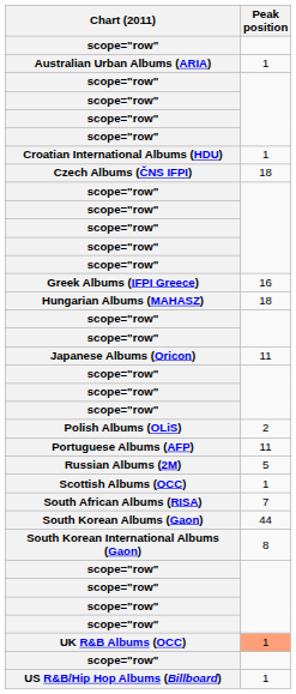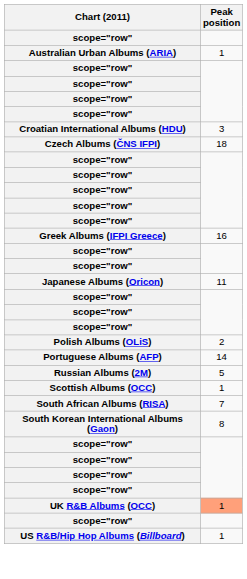Croatian International Albums (HDU) | Peak position: 1 -> 3
- row: Hungarian Albums (MAHASZ) | 18
Portuguese Albums (AFP) | Peak position: 11 -> 14
- row: South Korean Albums (Gaon) | 44
